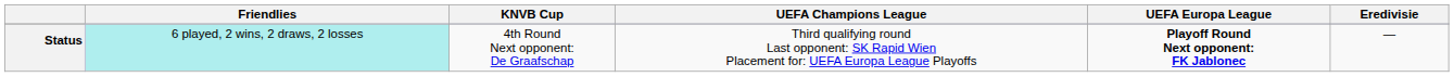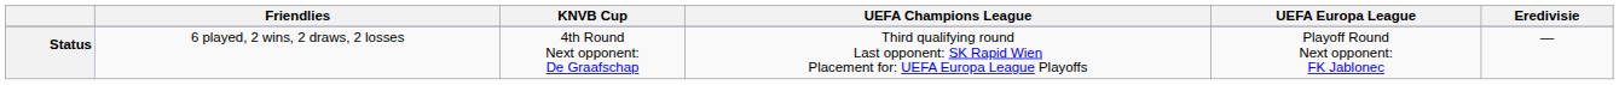Status | Friendlies: paleturquoise background -> no background
Status | UEFA Europa League: bold -> normal
